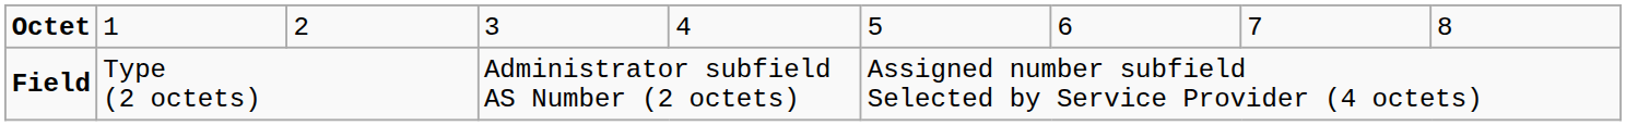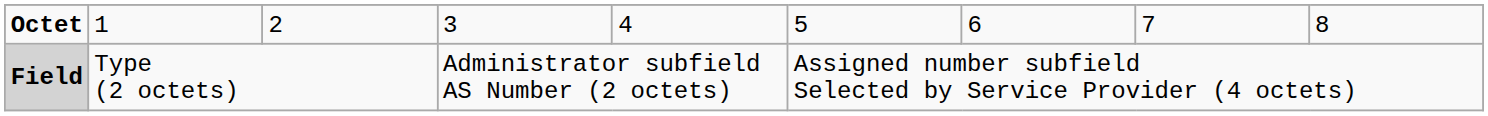Field | column 1: no background -> lightgrey background
